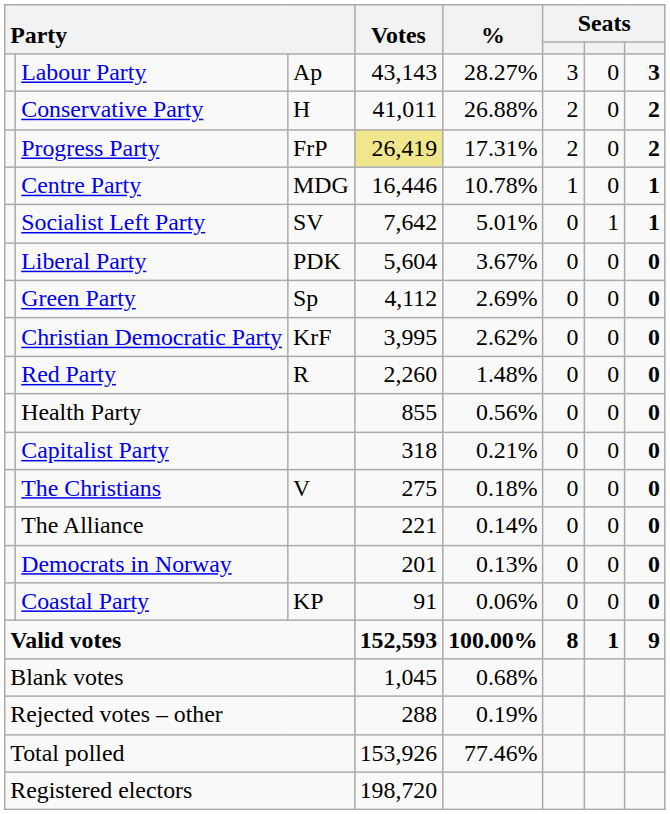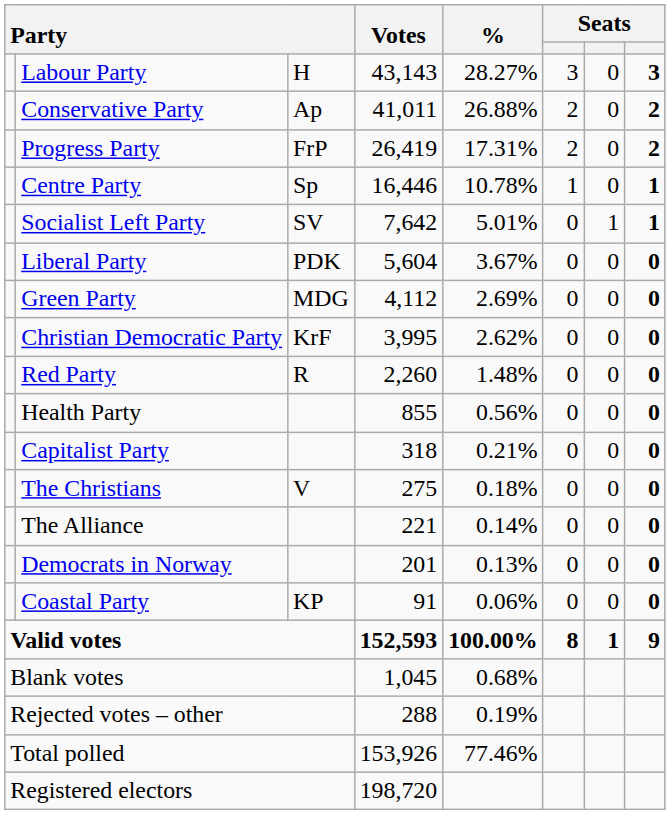Labour Party | column 3: Ap -> H
Conservative Party | column 3: H -> Ap
Progress Party | Votes: khaki background -> no background
Centre Party | column 3: MDG -> Sp
Green Party | column 3: Sp -> MDG
